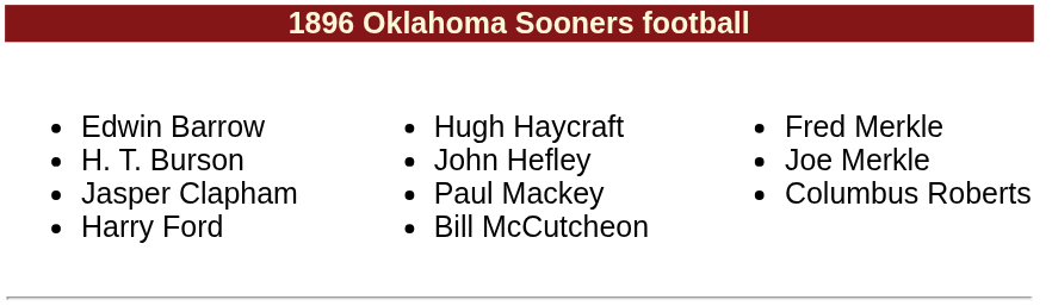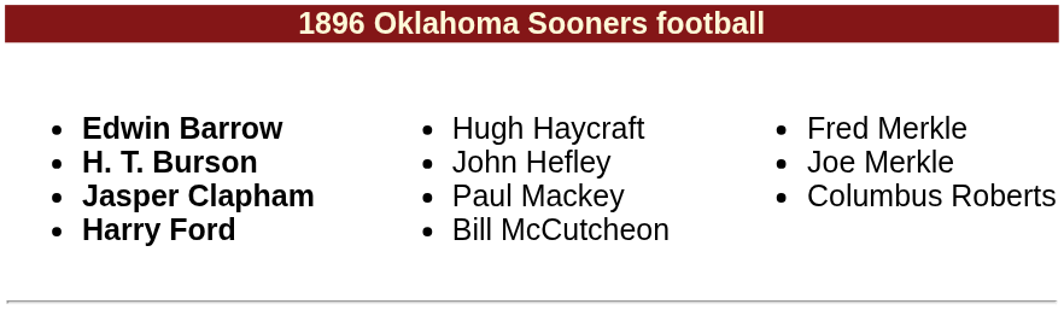Edwin Barrow H. T. Burson Jasper Clapham Harry Ford | column 1: normal -> bold
